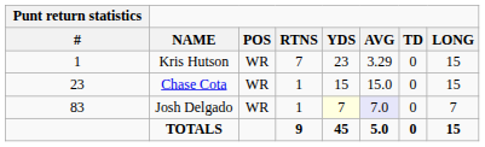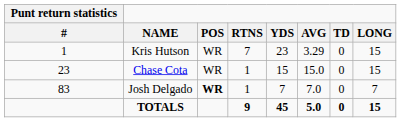Josh Delgado | POS: normal -> bold
Josh Delgado | YDS: lightyellow background -> no background
Josh Delgado | AVG: lavender background -> no background
